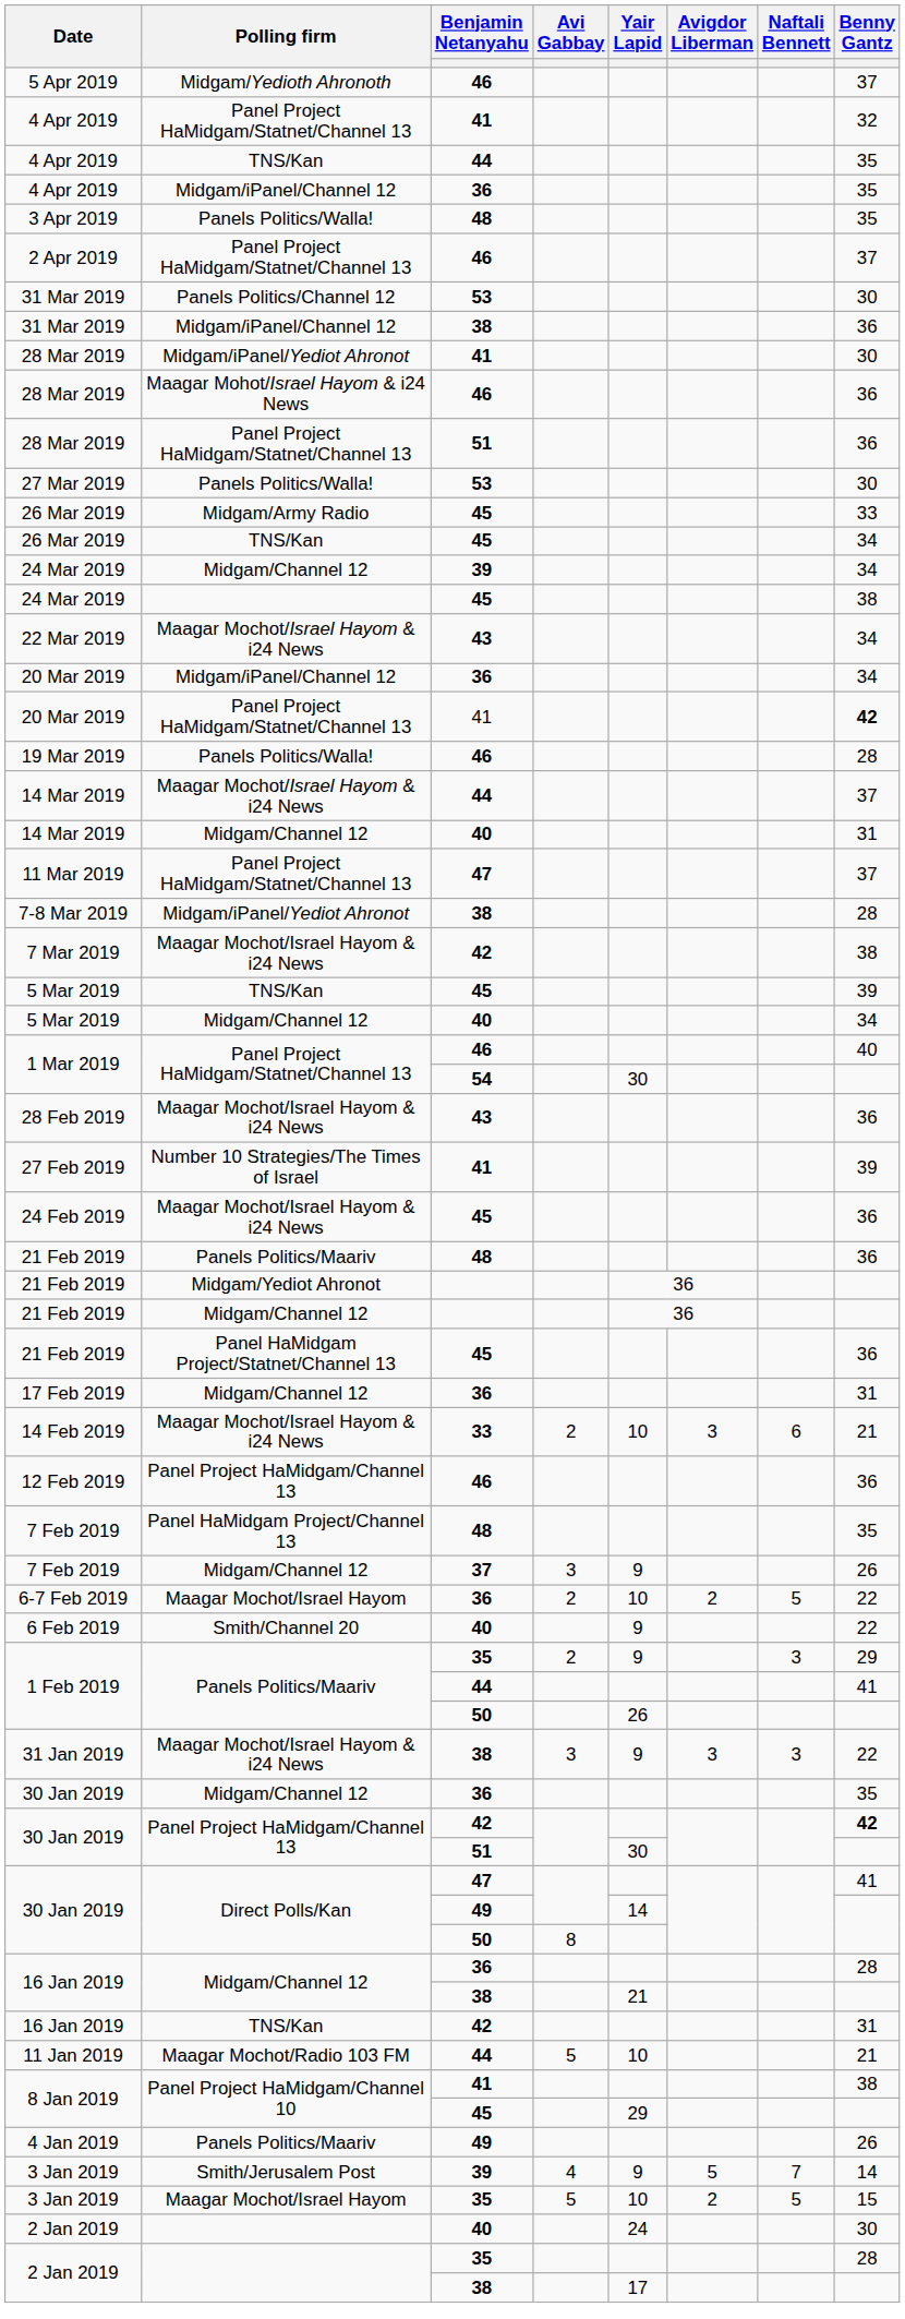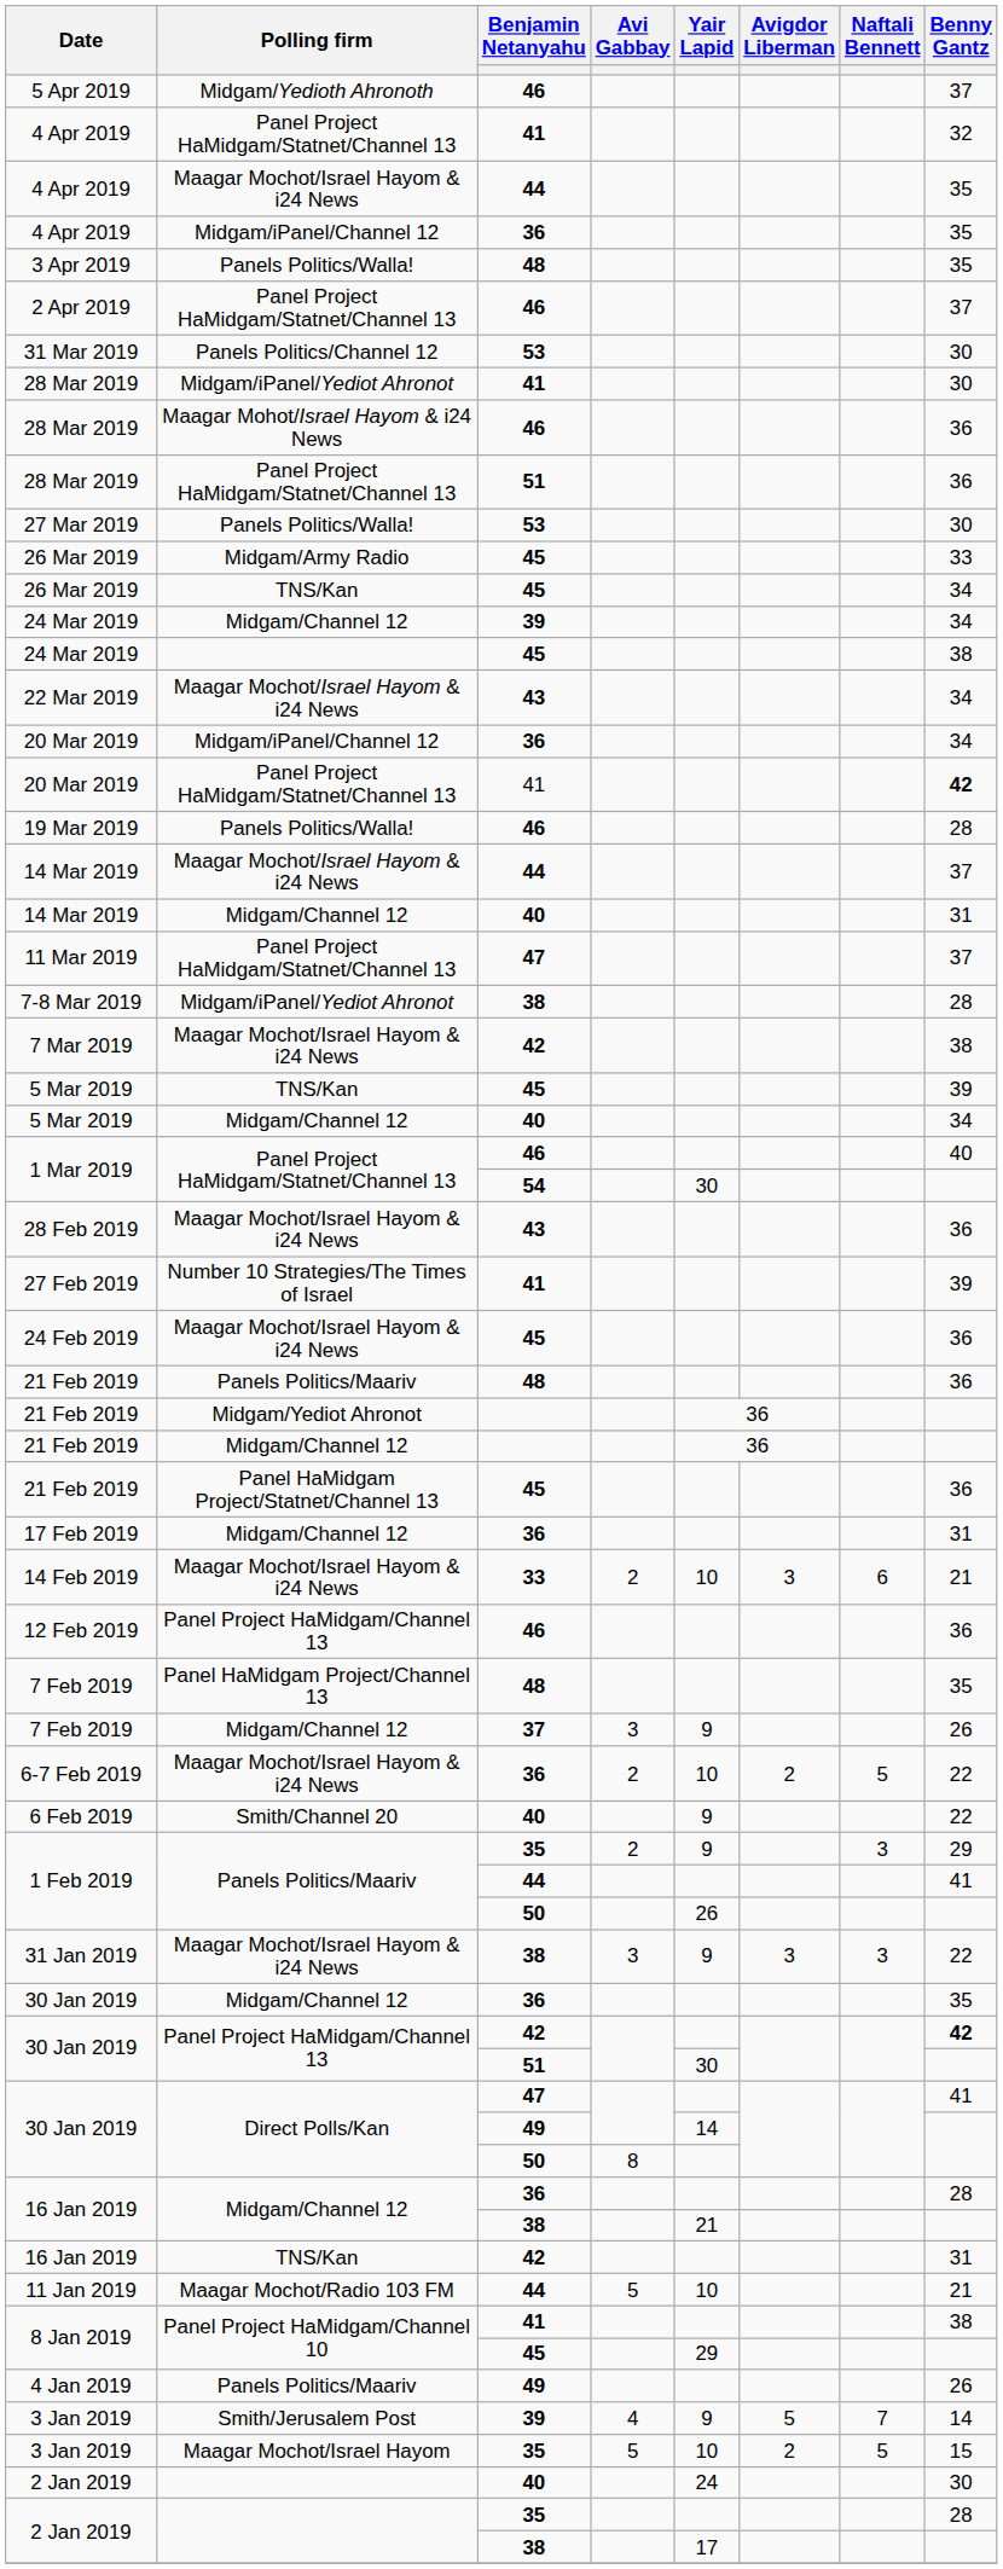4 Apr 2019 / 44 | Polling firm: TNS/Kan -> Maagar Mochot/Israel Hayom & i24 News
- row: 31 Mar 2019 | Midgam/iPanel/Channel 12 | 38 | 36
6-7 Feb 2019 | Polling firm: Maagar Mochot/Israel Hayom -> Maagar Mochot/Israel Hayom & i24 News
